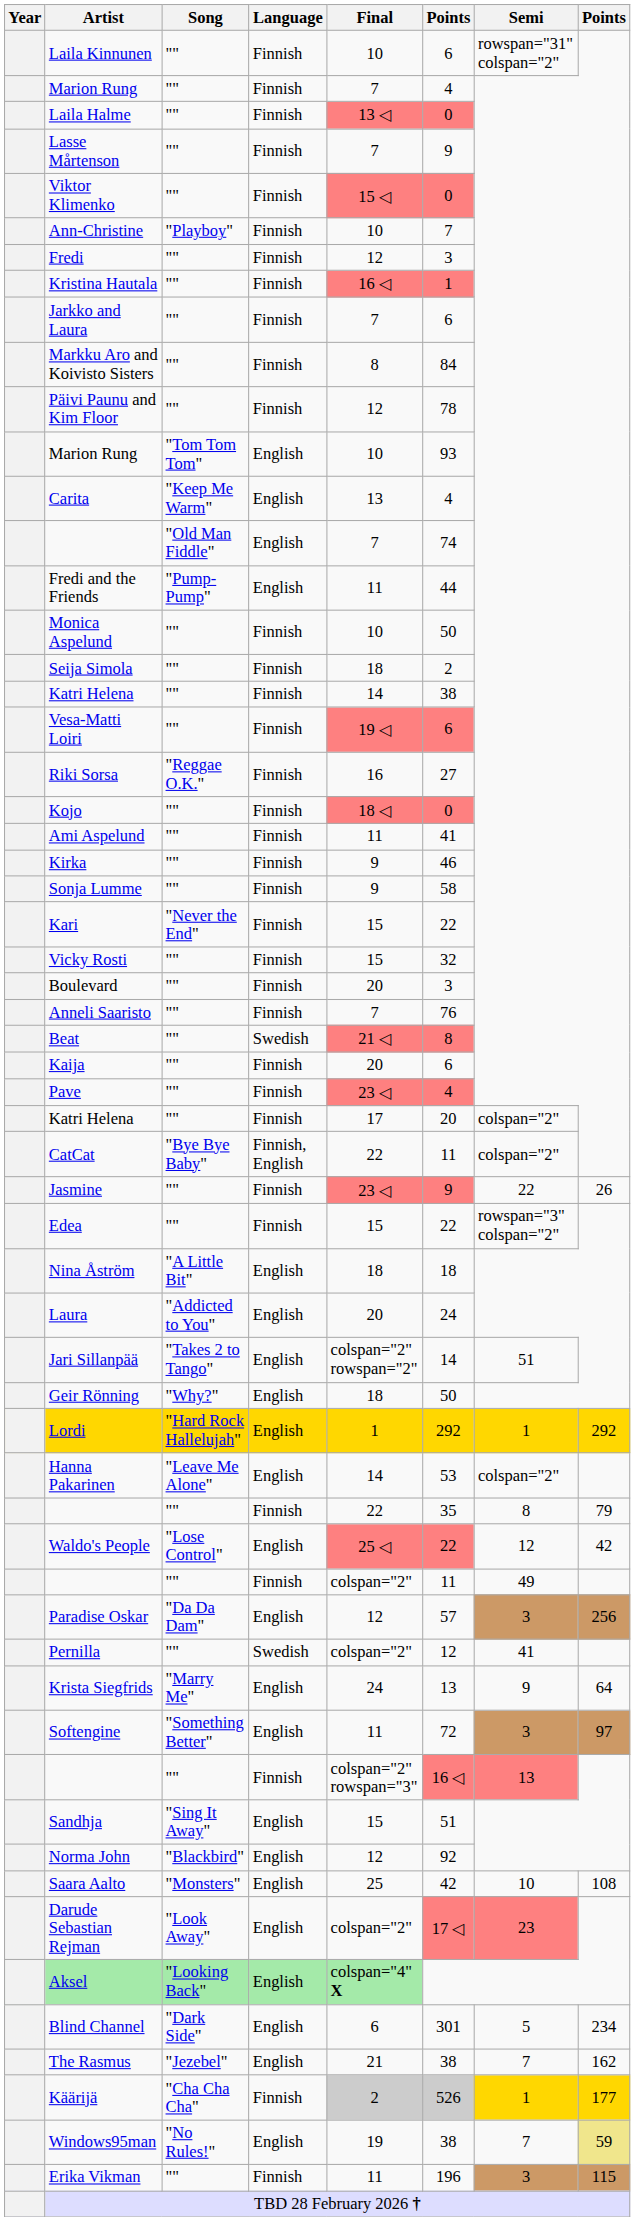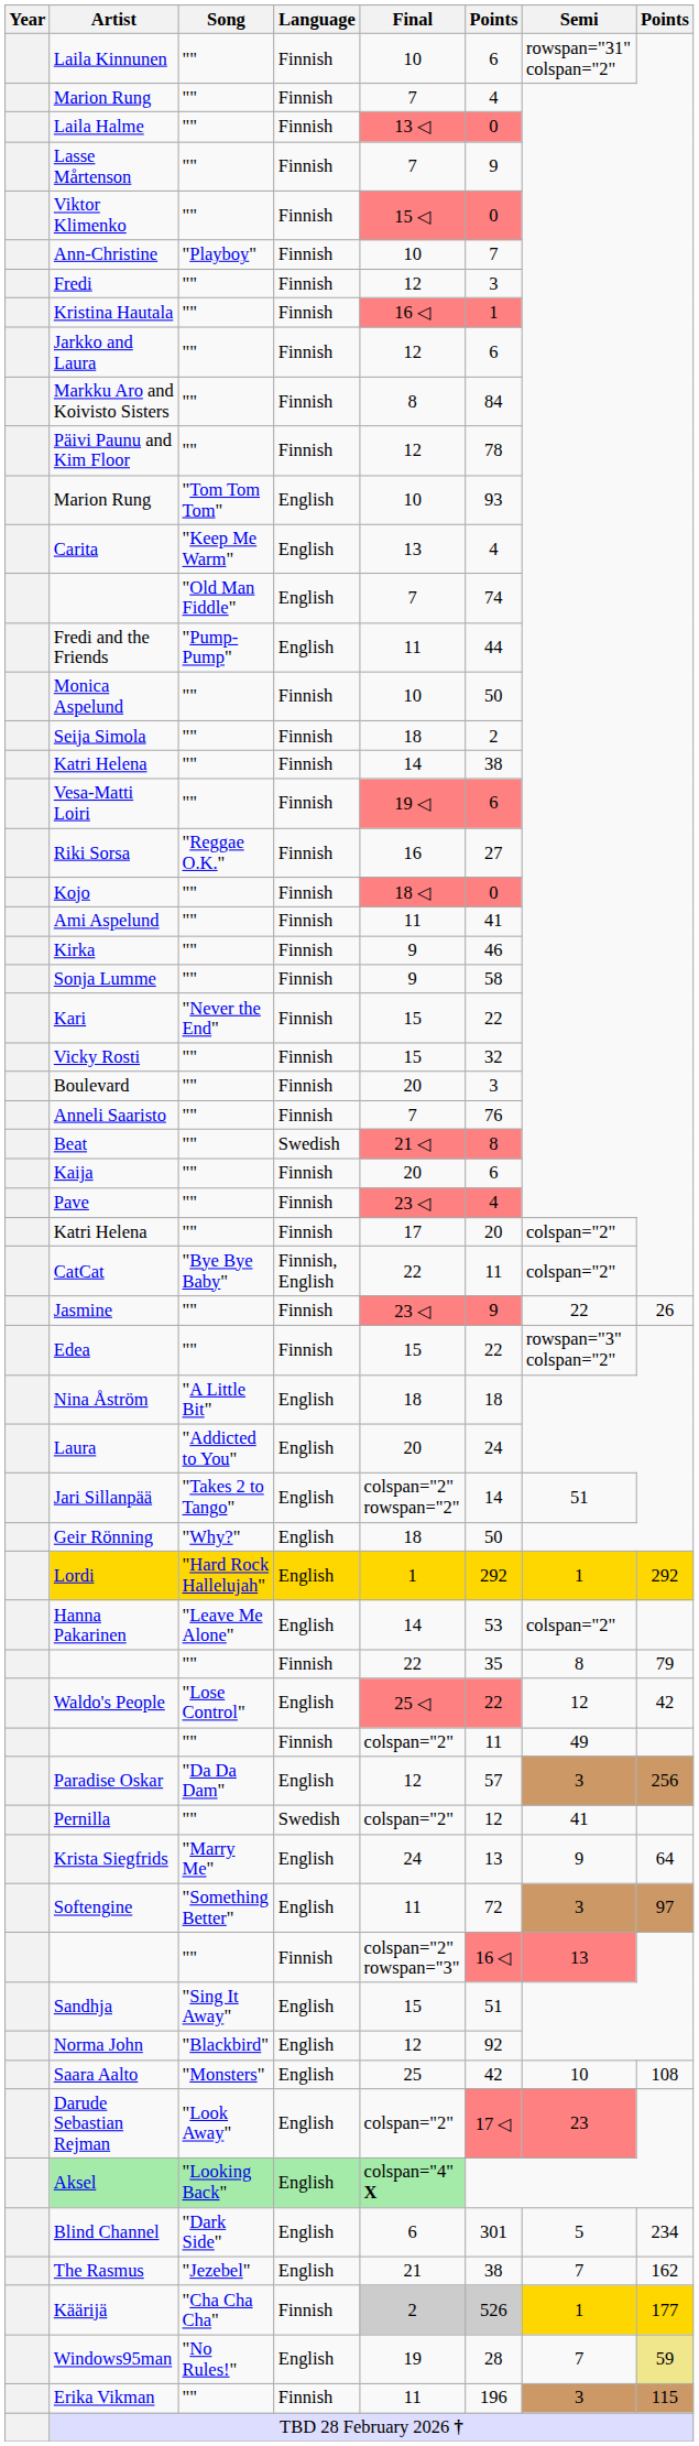Jarkko and Laura | Final: 7 -> 12
Windows95man | column 6: 38 -> 28
